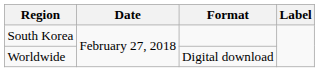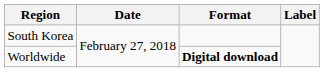Worldwide | Format: normal -> bold
